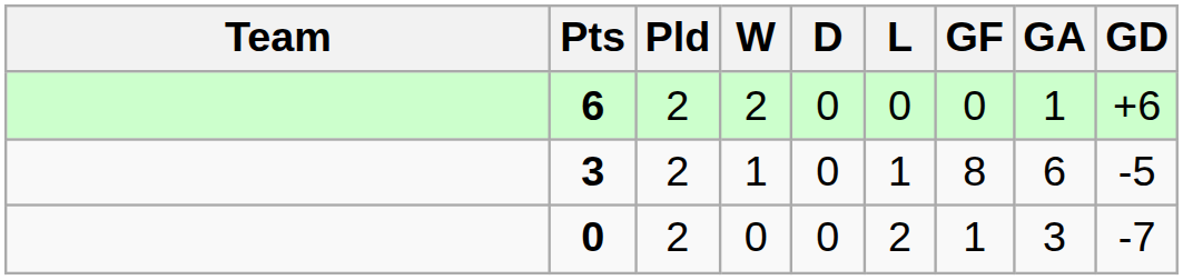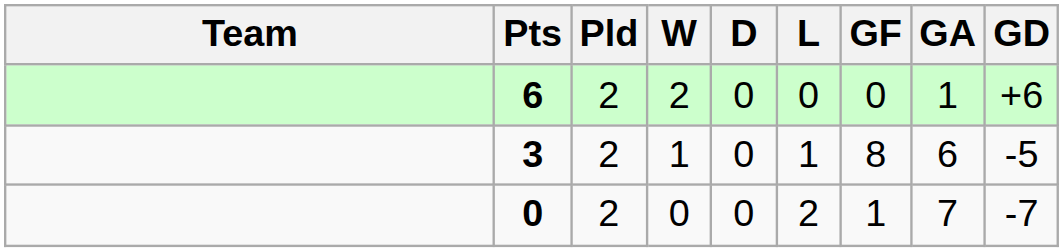row 4 | GA: 3 -> 7
